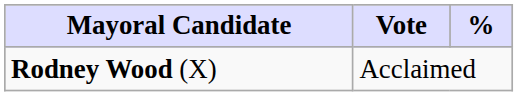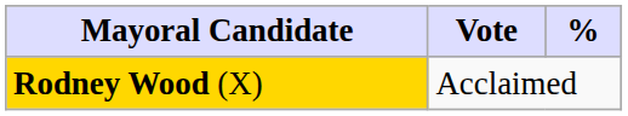Rodney Wood (X) | Mayoral Candidate: no background -> gold background
